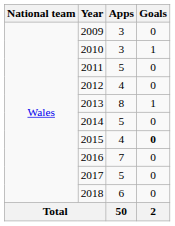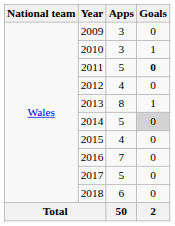2011 | Goals: normal -> bold
2014 | Goals: no background -> lightgrey background
2015 | Goals: bold -> normal
